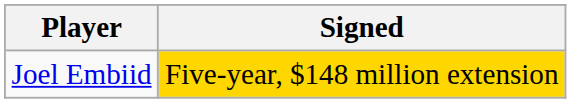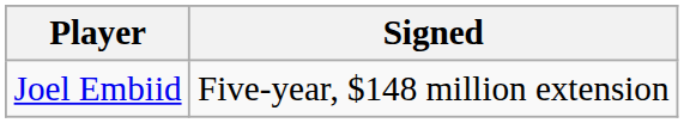Joel Embiid | Signed: gold background -> no background
